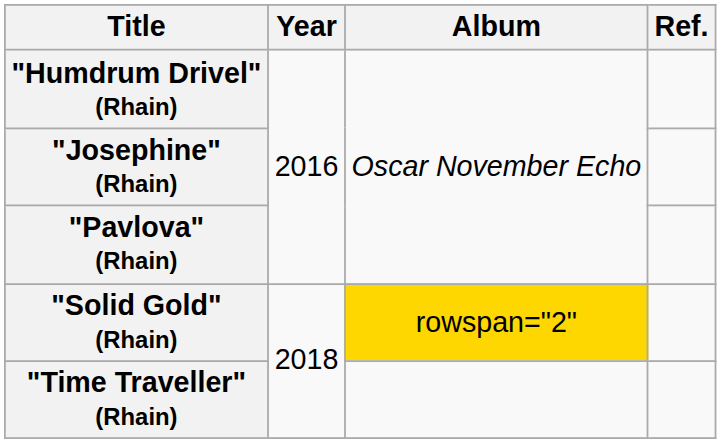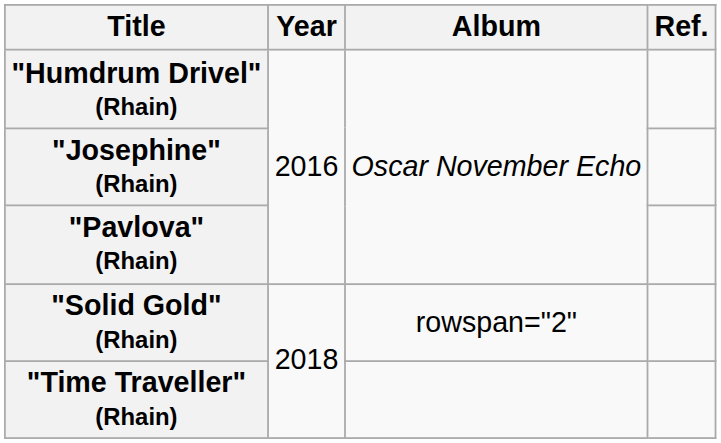"Solid Gold" (Rhain) | Album: gold background -> no background
